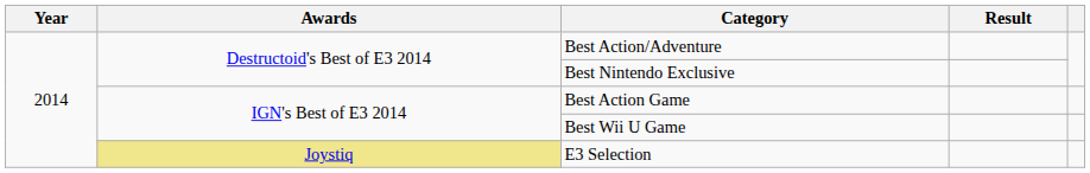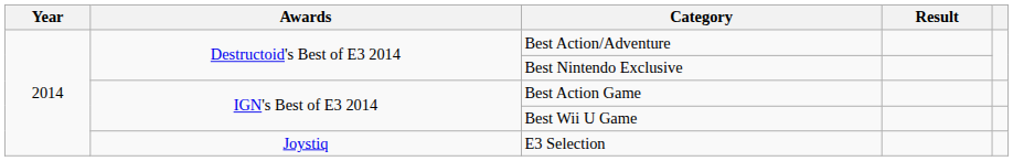E3 Selection | Awards: khaki background -> no background
